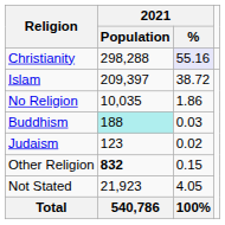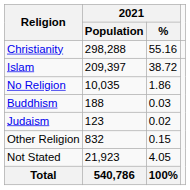Christianity | 2021 / %: lavender background -> no background
Buddhism | 2021 / Population: paleturquoise background -> no background
Other Religion | 2021 / Population: bold -> normal
